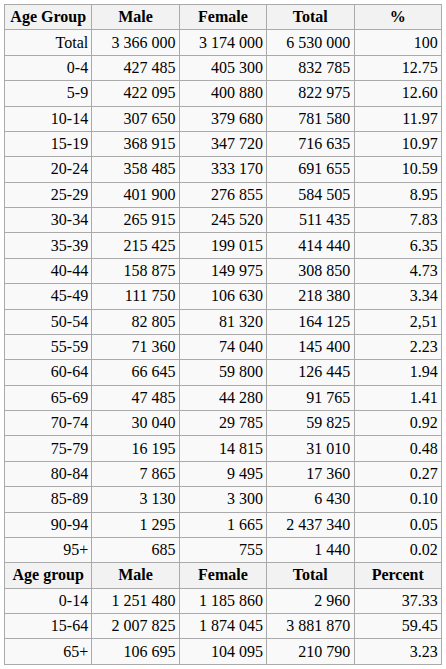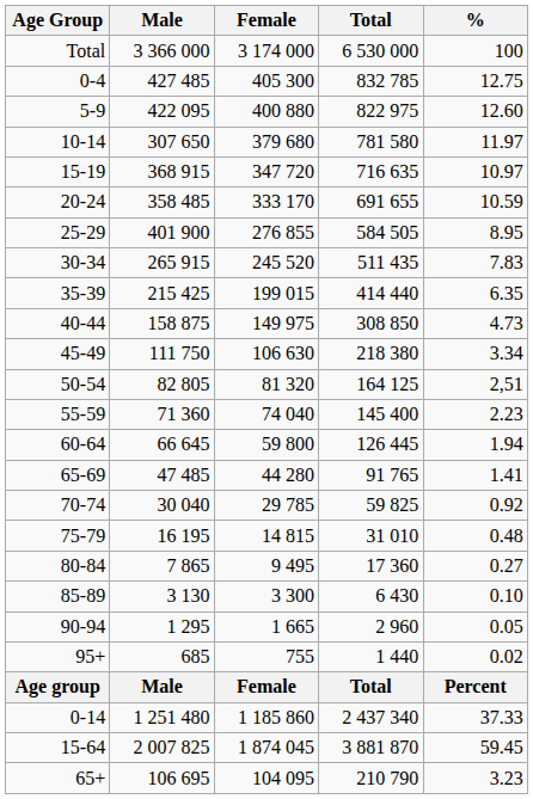90-94 | Total: 2 437 340 -> 2 960
0-14 | Total: 2 960 -> 2 437 340
